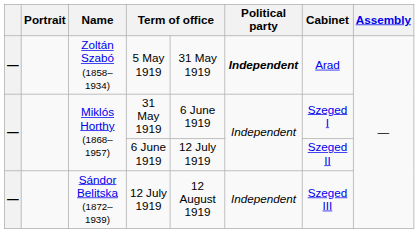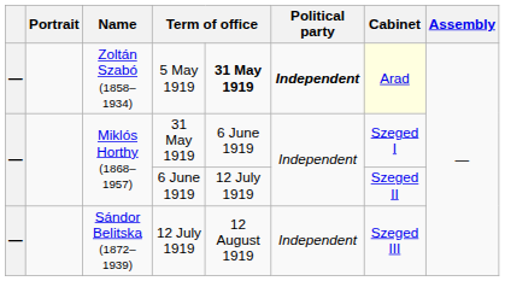5 May 1919 | column 5: normal -> bold
5 May 1919 | Cabinet: no background -> lightyellow background
